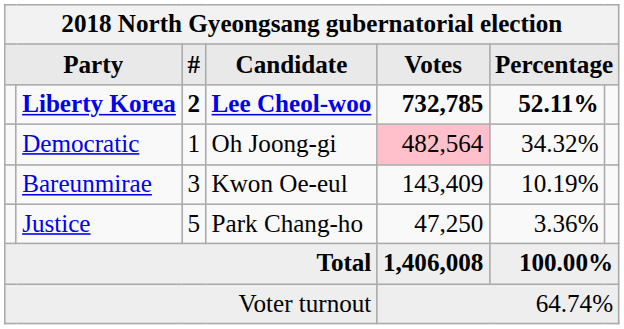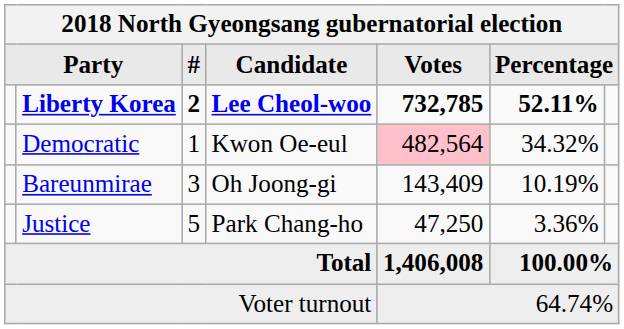Democratic | Candidate: Oh Joong-gi -> Kwon Oe-eul
Bareunmirae | Candidate: Kwon Oe-eul -> Oh Joong-gi
